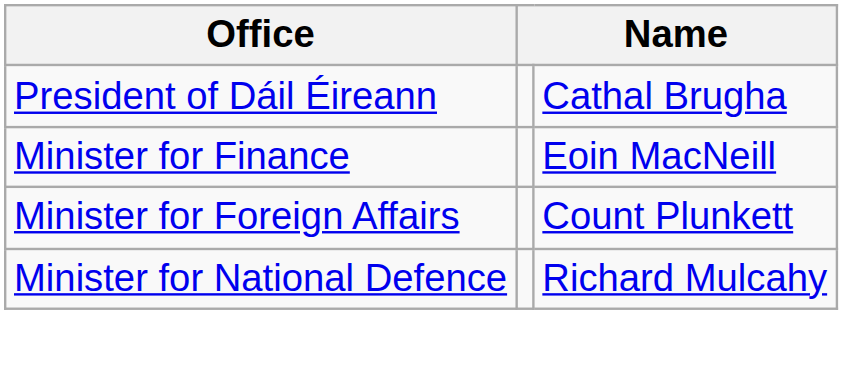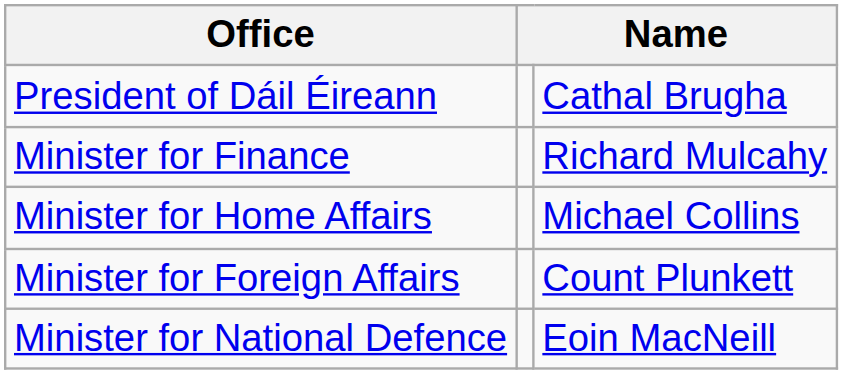Minister for Finance | column 3: Eoin MacNeill -> Richard Mulcahy
+ row: Minister for Home Affairs | Michael Collins
Minister for National Defence | column 3: Richard Mulcahy -> Eoin MacNeill
